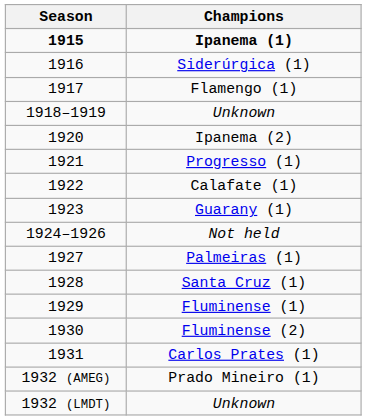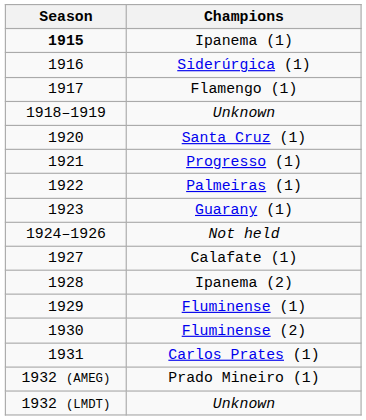row 2 | Champions: bold -> normal
row 6 | Champions: Ipanema (2) -> Santa Cruz (1)
row 8 | Champions: Calafate (1) -> Palmeiras (1)
row 11 | Champions: Palmeiras (1) -> Calafate (1)
row 12 | Champions: Santa Cruz (1) -> Ipanema (2)
